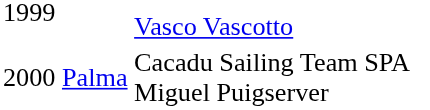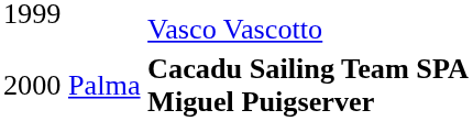2000 Palma | column 2: normal -> bold
